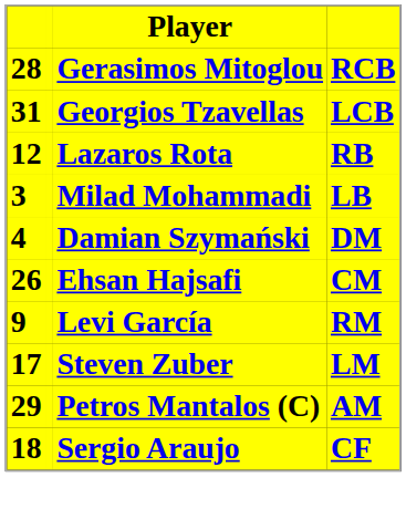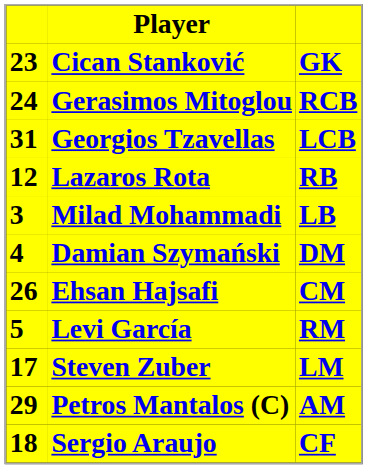+ row: 23 | Cican Stanković | GK
Gerasimos Mitoglou | column 1: 28 -> 24
Levi García | column 1: 9 -> 5
